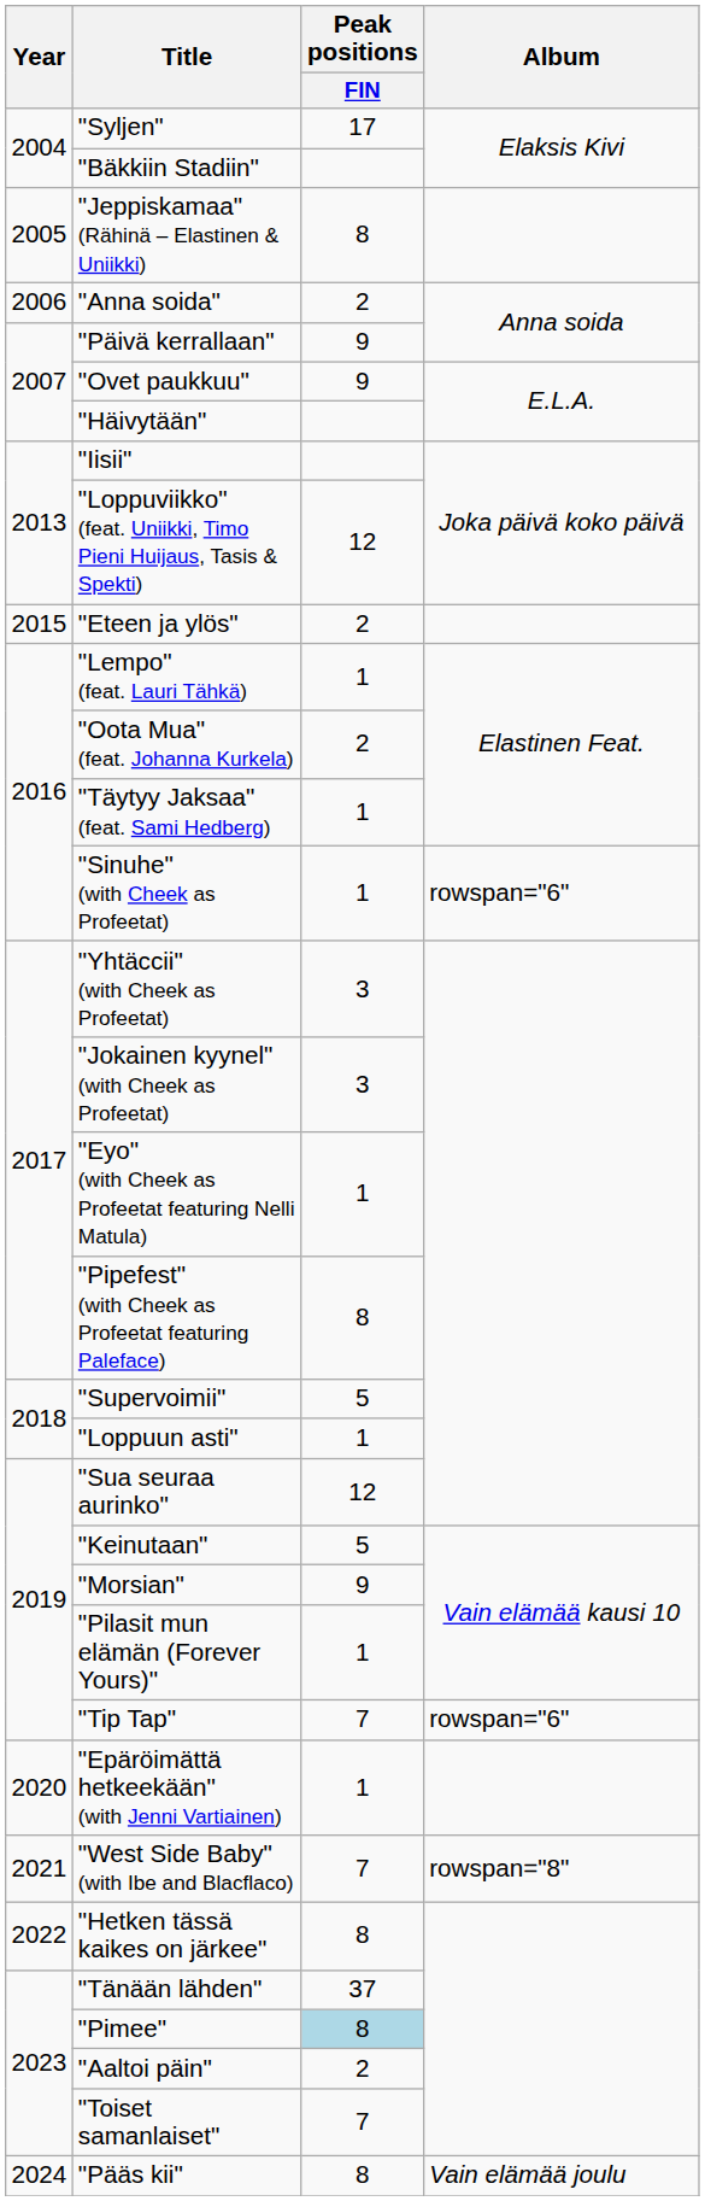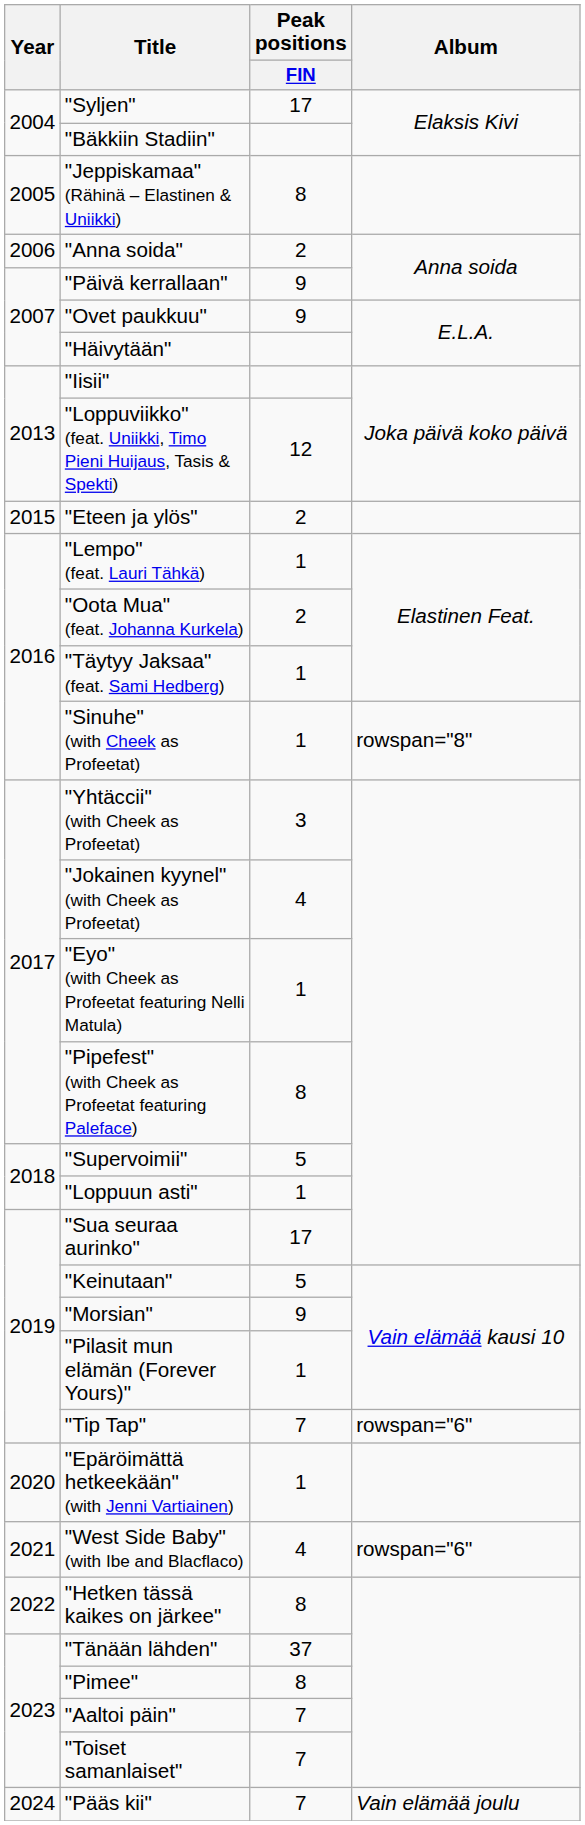"Sinuhe" (with Cheek as Profeetat) | Album: rowspan="6" -> rowspan="8"
"Jokainen kyynel" (with Cheek as Profeetat) | Peak positions / FIN: 3 -> 4
"Sua seuraa aurinko" | Peak positions / FIN: 12 -> 17
"West Side Baby" (with Ibe and Blacflaco) | Peak positions / FIN: 7 -> 4
"West Side Baby" (with Ibe and Blacflaco) | Album: rowspan="8" -> rowspan="6"
"Pimee" | Peak positions / FIN: lightblue background -> no background
"Aaltoi päin" | Peak positions / FIN: 2 -> 7
"Pääs kii" | Peak positions / FIN: 8 -> 7
